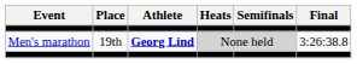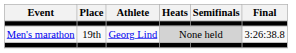Men's marathon | Athlete: bold -> normal
